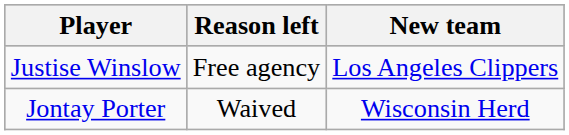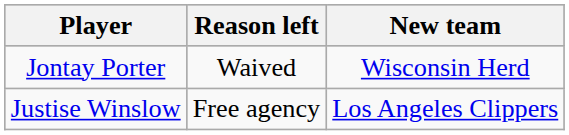rows swapped: Jontay Porter <-> Justise Winslow
